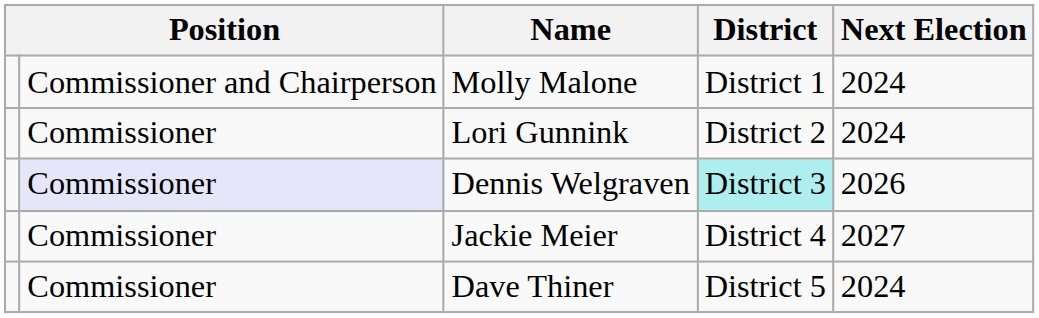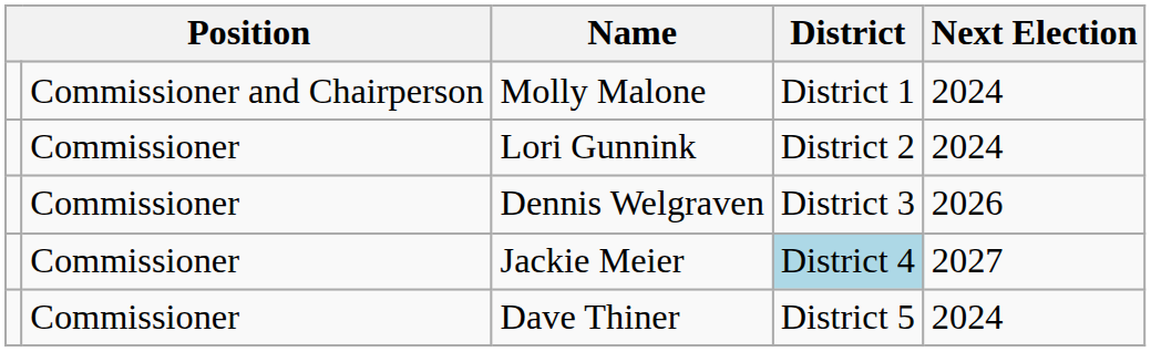Dennis Welgraven | column 2: lavender background -> no background
Dennis Welgraven | District: paleturquoise background -> no background
Jackie Meier | District: no background -> lightblue background
